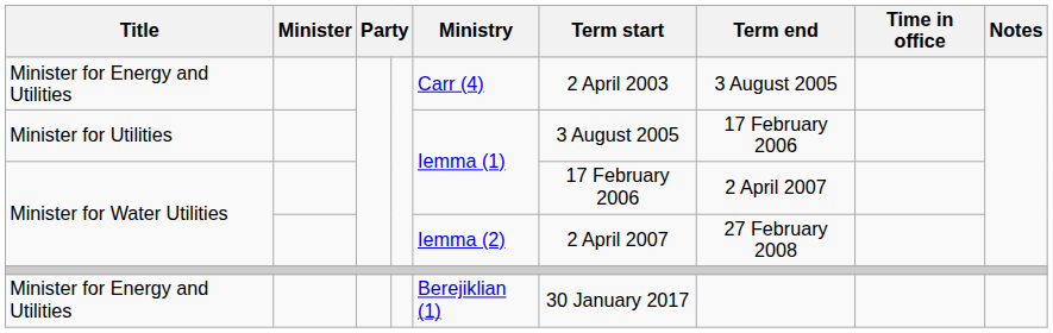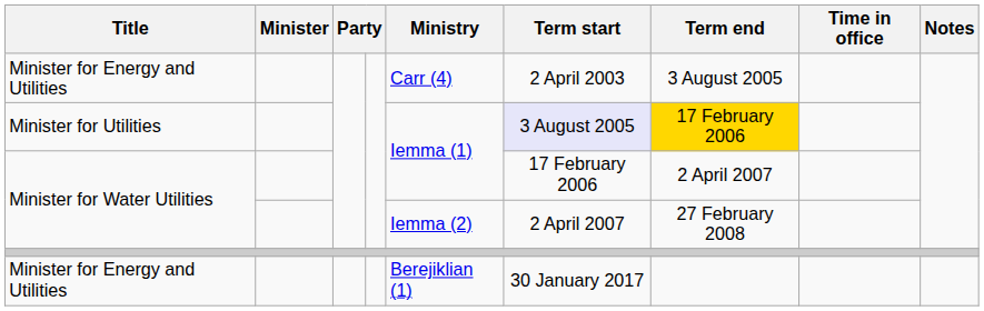Minister for Utilities | Term start: no background -> lavender background
Minister for Utilities | Term end: no background -> gold background
